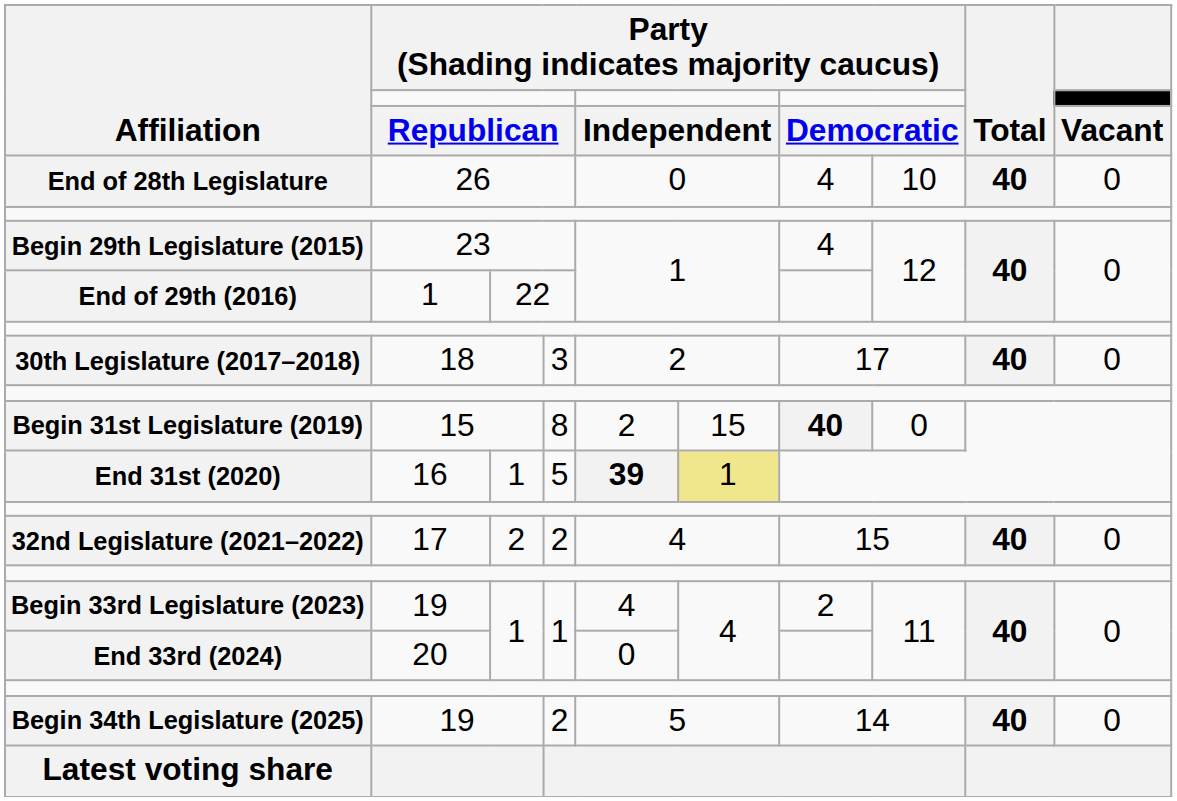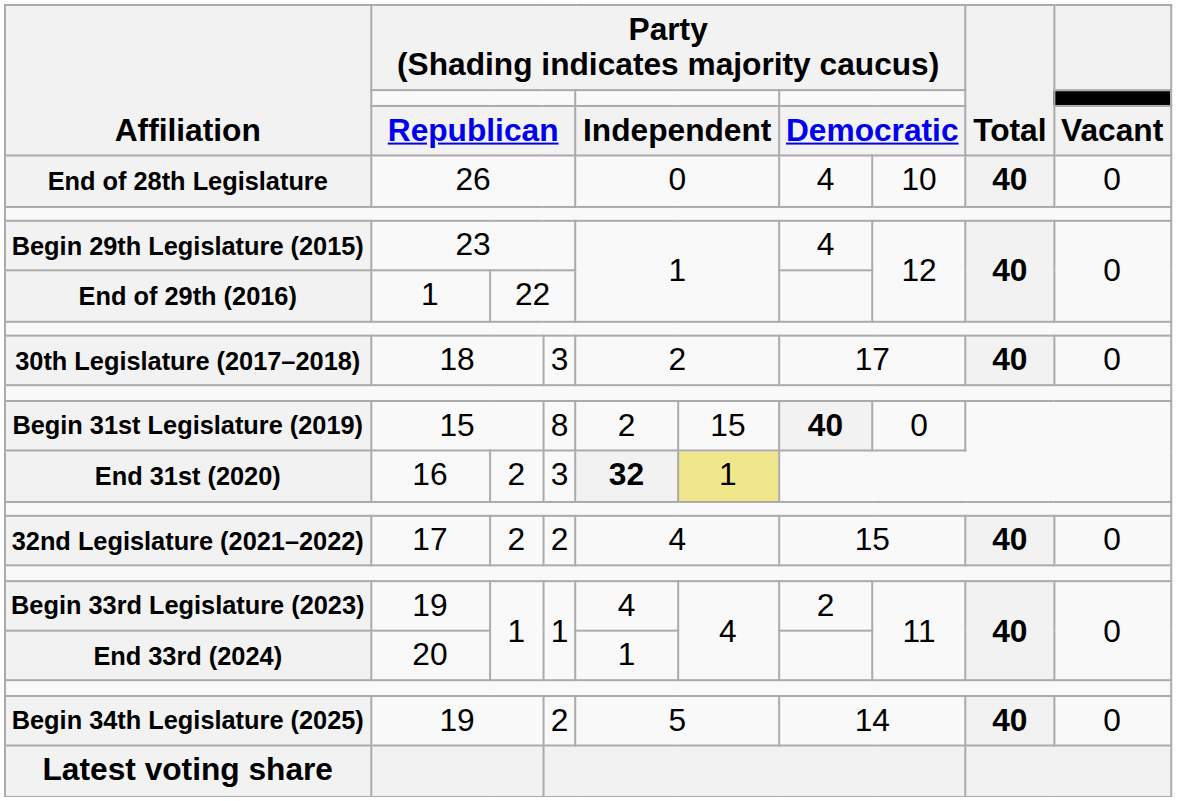End 31st (2020) | column 3: 1 -> 2
End 31st (2020) | column 4: 5 -> 3
End 31st (2020) | column 5: 39 -> 32
End 33rd (2024) | column 5: 0 -> 1
